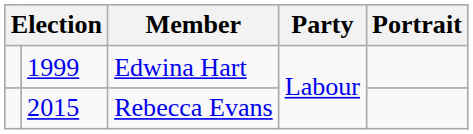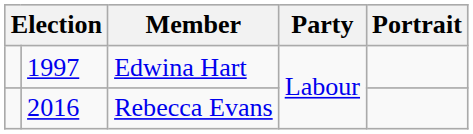Edwina Hart | column 2: 1999 -> 1997
Rebecca Evans | column 2: 2015 -> 2016
